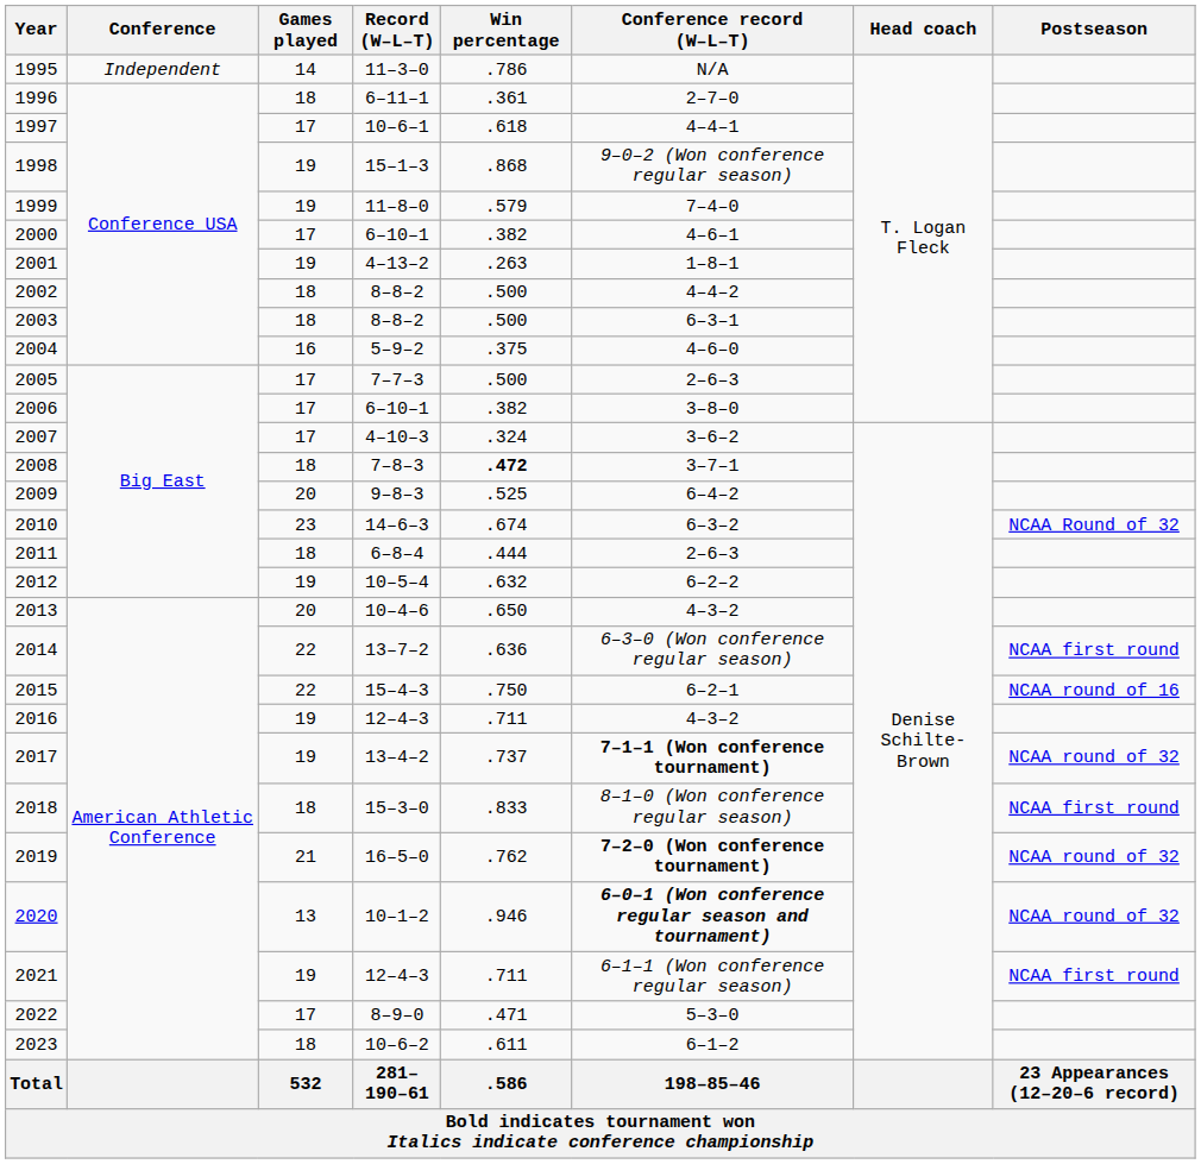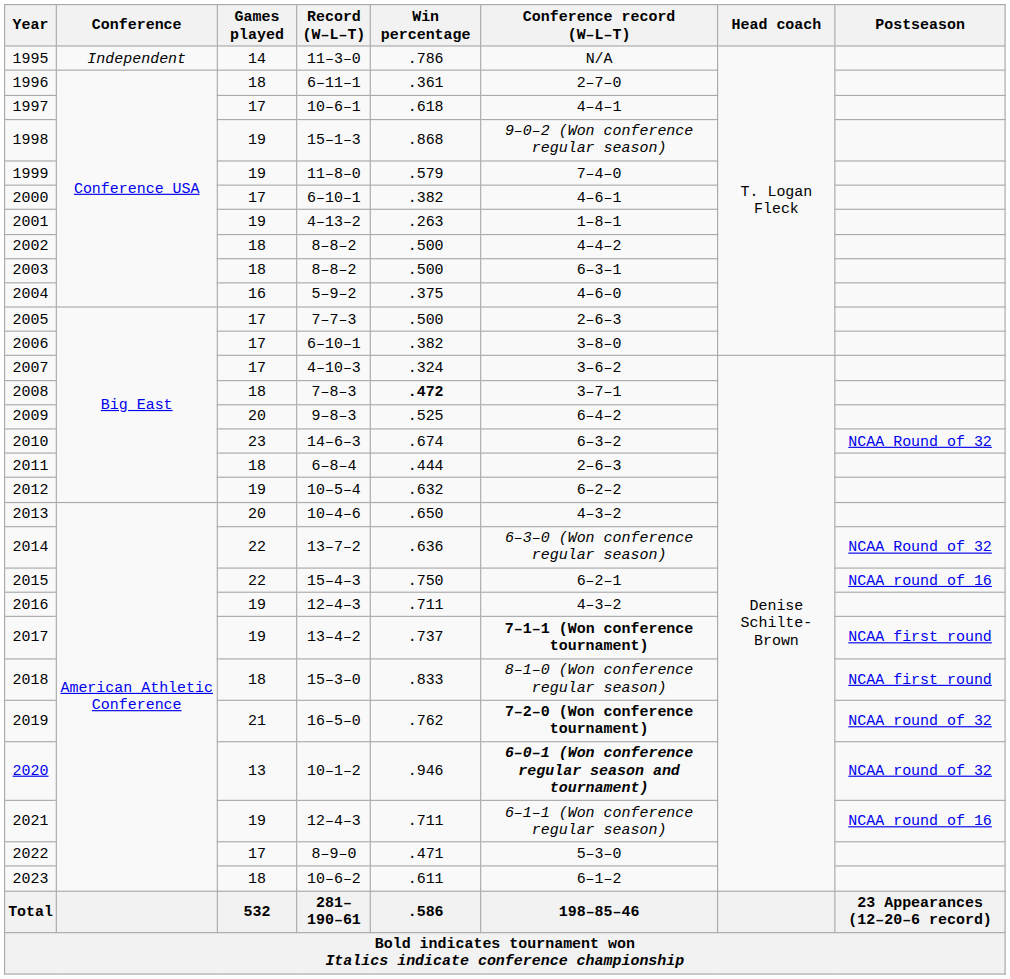2014 | Postseason: NCAA first round -> NCAA Round of 32
2017 | Postseason: NCAA round of 32 -> NCAA first round
2021 | Postseason: NCAA first round -> NCAA round of 16
